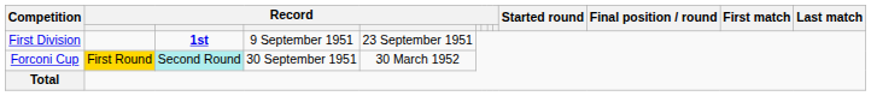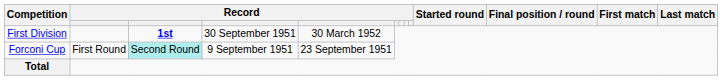First Division | column 4: 9 September 1951 -> 30 September 1951
First Division | column 5: 23 September 1951 -> 30 March 1952
Forconi Cup | column 2: gold background -> no background
Forconi Cup | column 4: 30 September 1951 -> 9 September 1951
Forconi Cup | column 5: 30 March 1952 -> 23 September 1951
